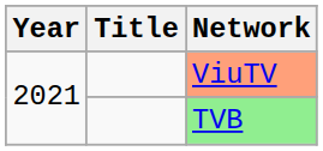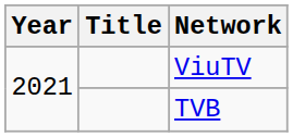ViuTV | Network: lightsalmon background -> no background
TVB | Network: lightgreen background -> no background
